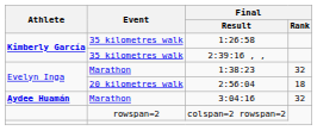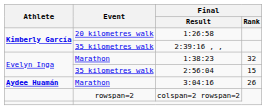1:26:58 | Event: 35 kilometres walk -> 20 kilometres walk
2:56:04 | Event: 20 kilometres walk -> 35 kilometres walk
2:56:04 | Final / Rank: 18 -> 15
3:04:16 | Final / Rank: 32 -> 26
